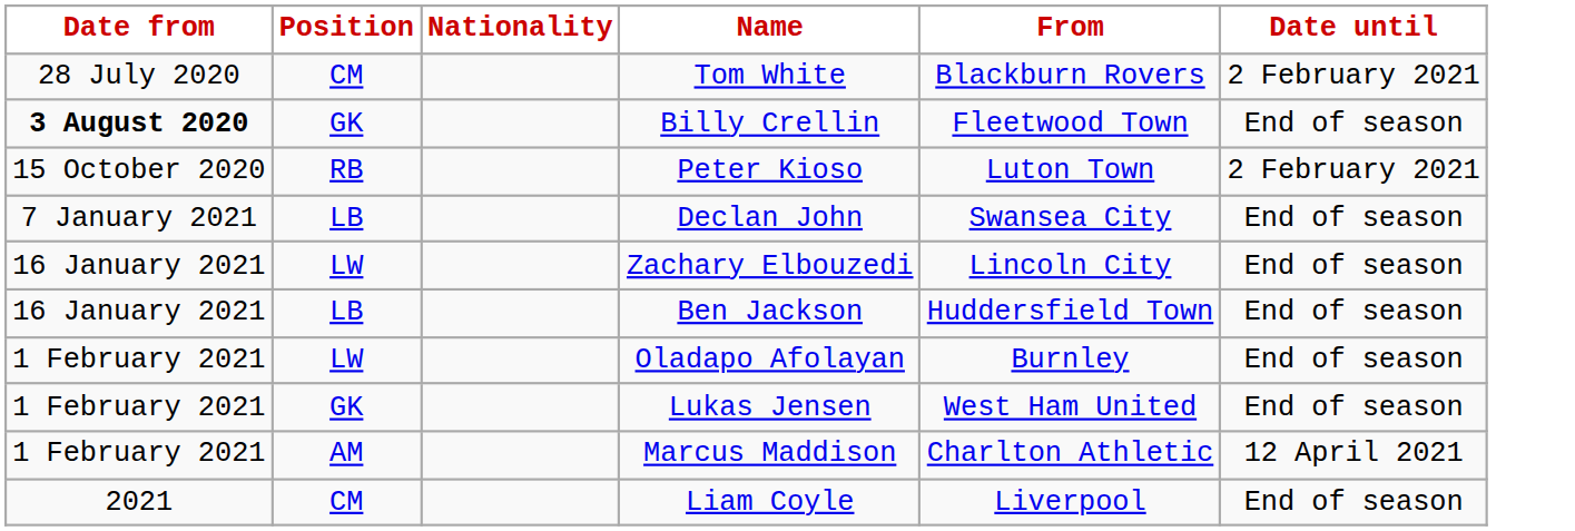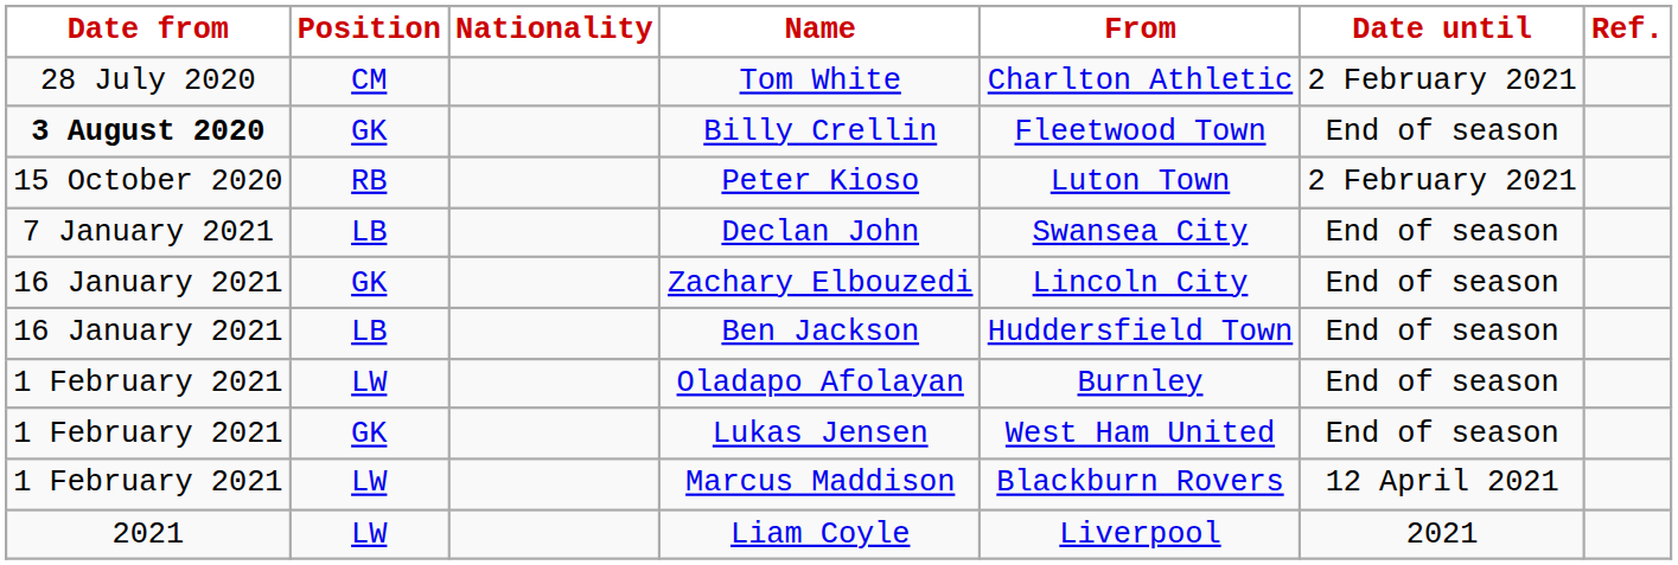+ column: Ref.
Tom White | From: Blackburn Rovers -> Charlton Athletic
Zachary Elbouzedi | Position: LW -> GK
Marcus Maddison | Position: AM -> LW
Marcus Maddison | From: Charlton Athletic -> Blackburn Rovers
Liam Coyle | Position: CM -> LW
Liam Coyle | Date until: End of season -> 2021
